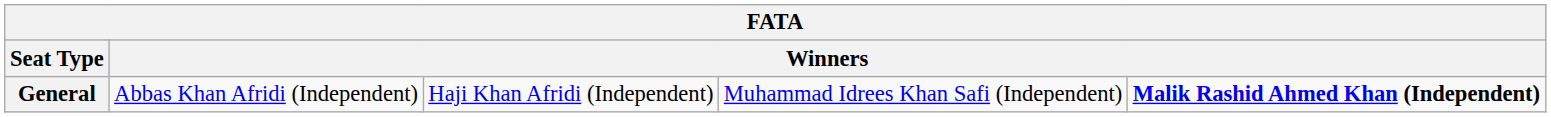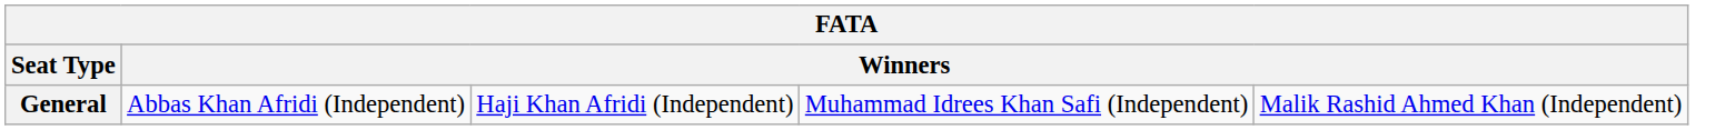General | column 5: bold -> normal
